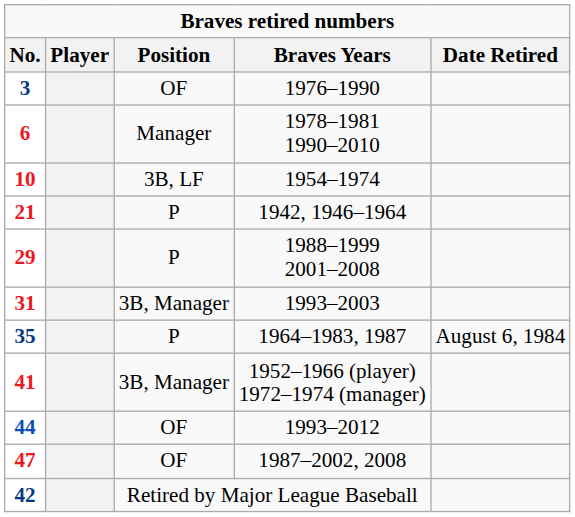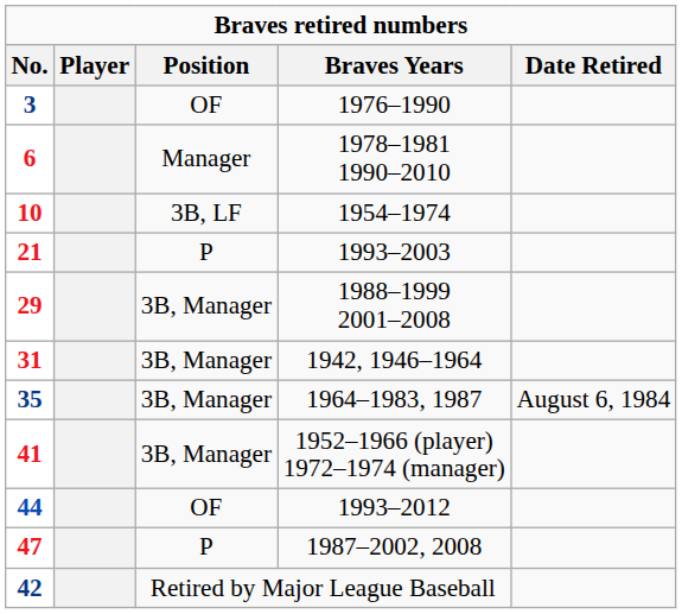21 | Braves Years: 1942, 1946–1964 -> 1993–2003
29 | Position: P -> 3B, Manager
31 | Braves Years: 1993–2003 -> 1942, 1946–1964
35 | Position: P -> 3B, Manager
47 | Position: OF -> P
